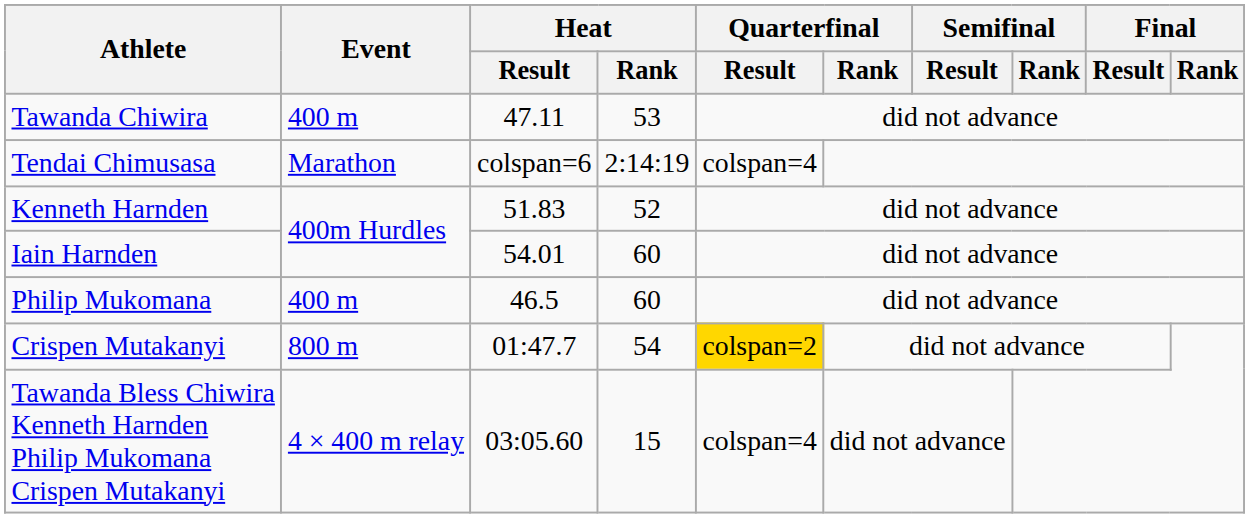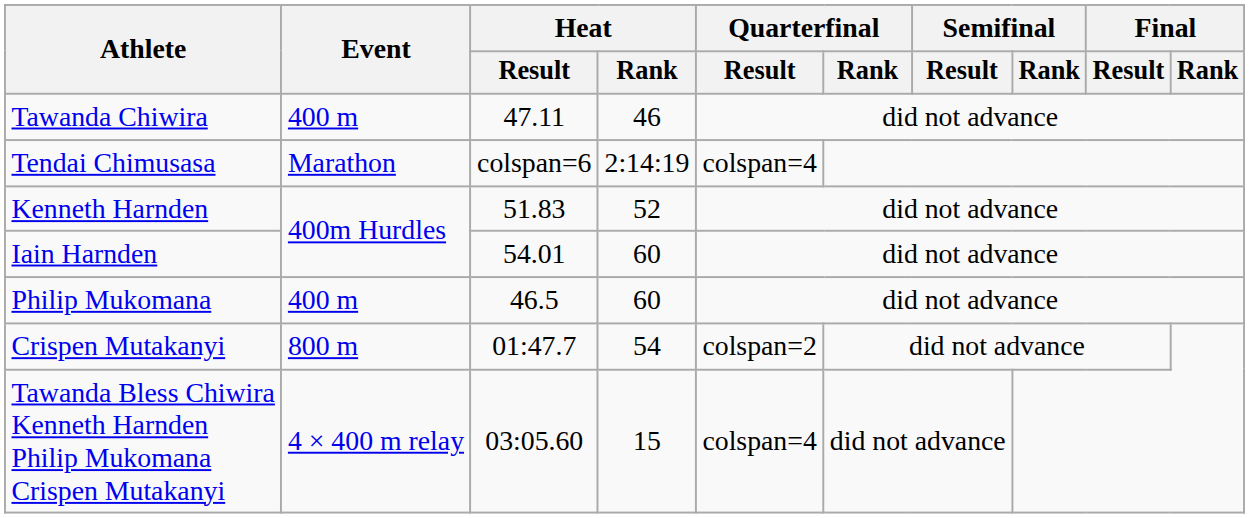Tawanda Chiwira | Heat / Rank: 53 -> 46
Crispen Mutakanyi | Quarterfinal / Result: gold background -> no background
